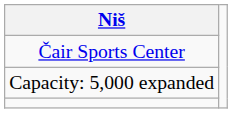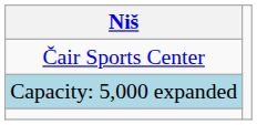Capacity: 5,000 expanded | Niš: no background -> lightblue background
